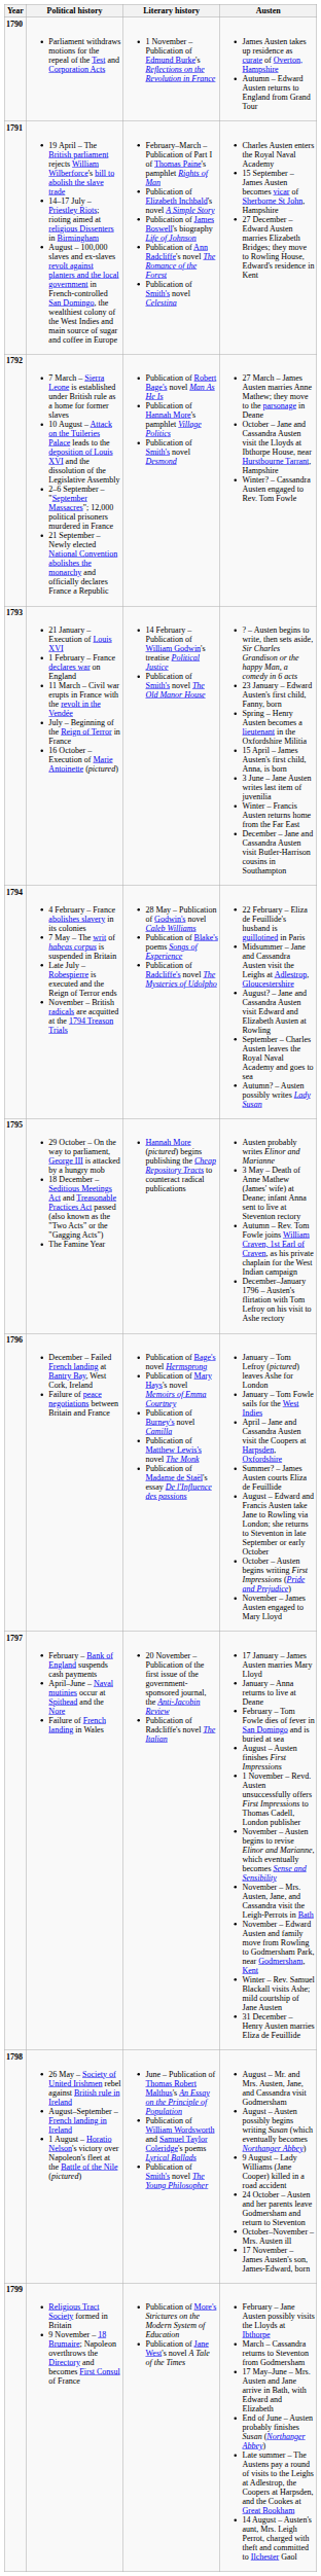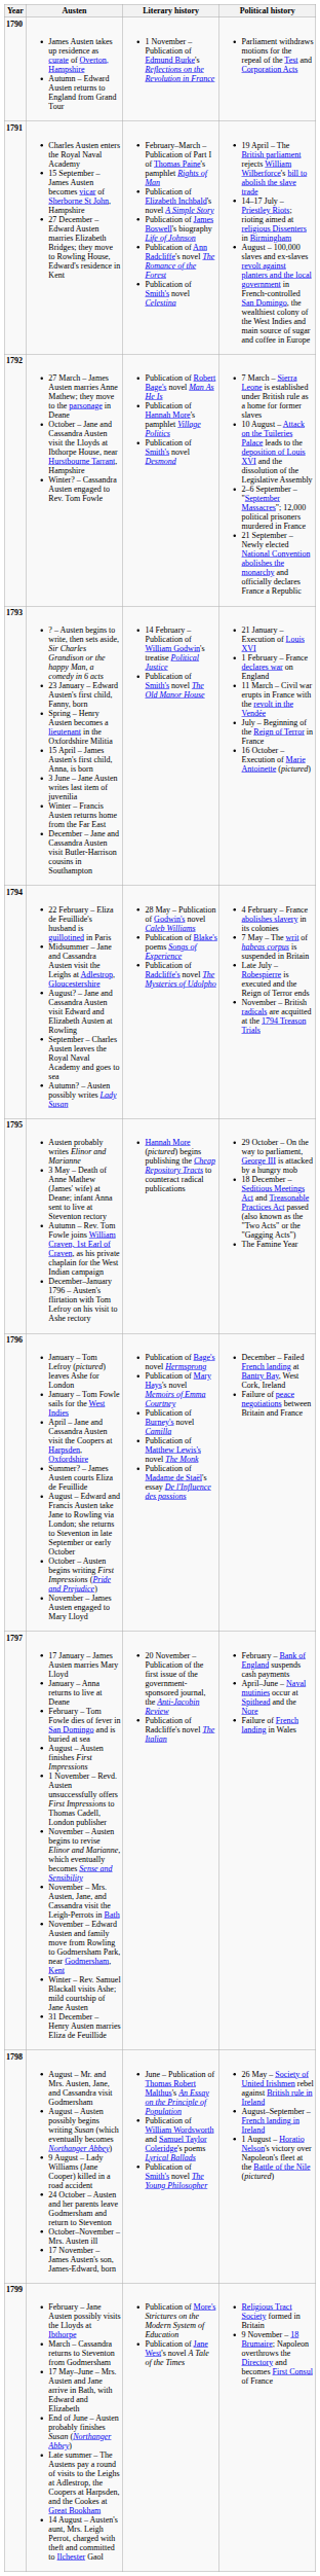columns swapped: Austen <-> Political history
